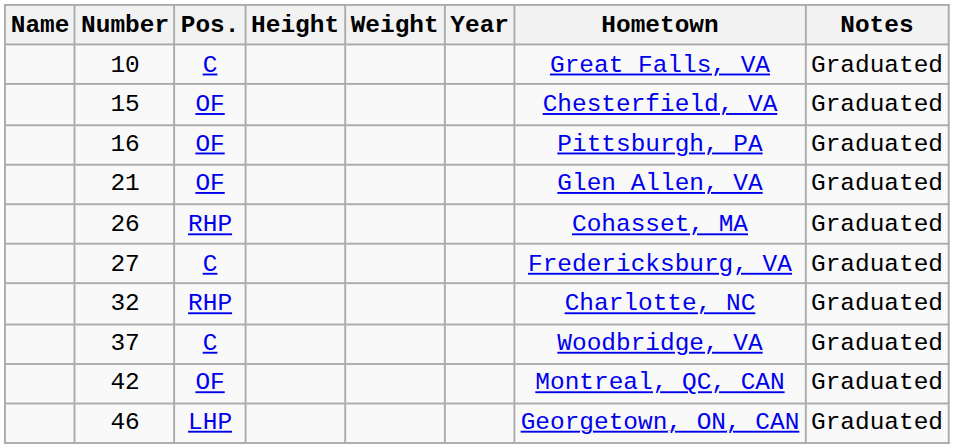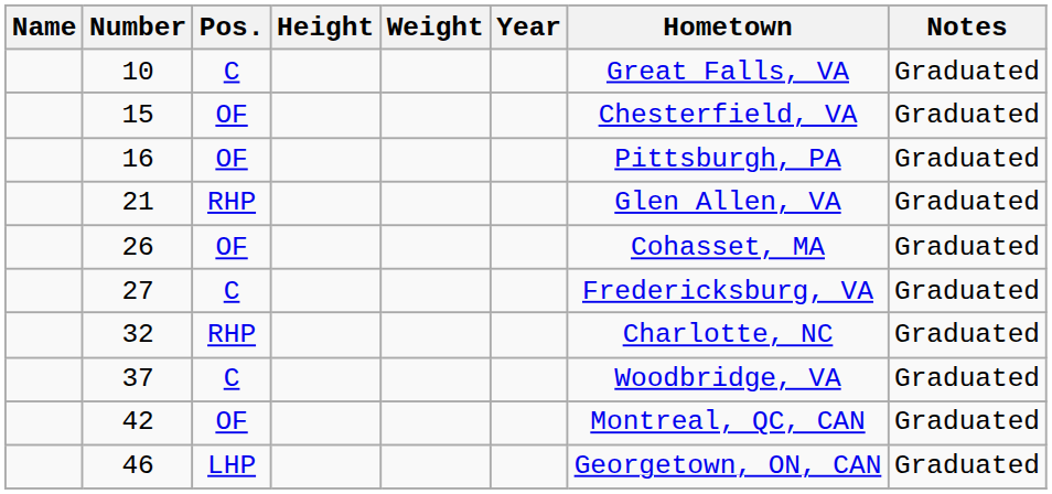21 | Pos.: OF -> RHP
26 | Pos.: RHP -> OF
